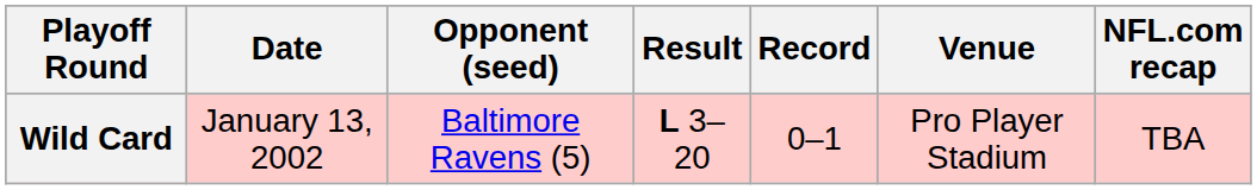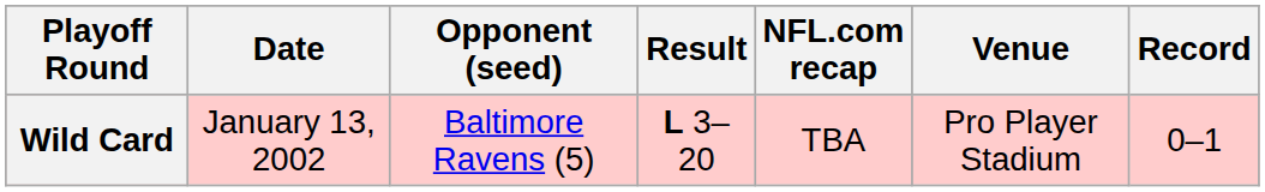columns swapped: Record <-> NFL.com recap
